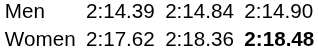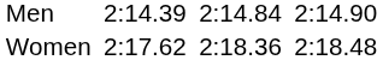Women | column 4: bold -> normal
